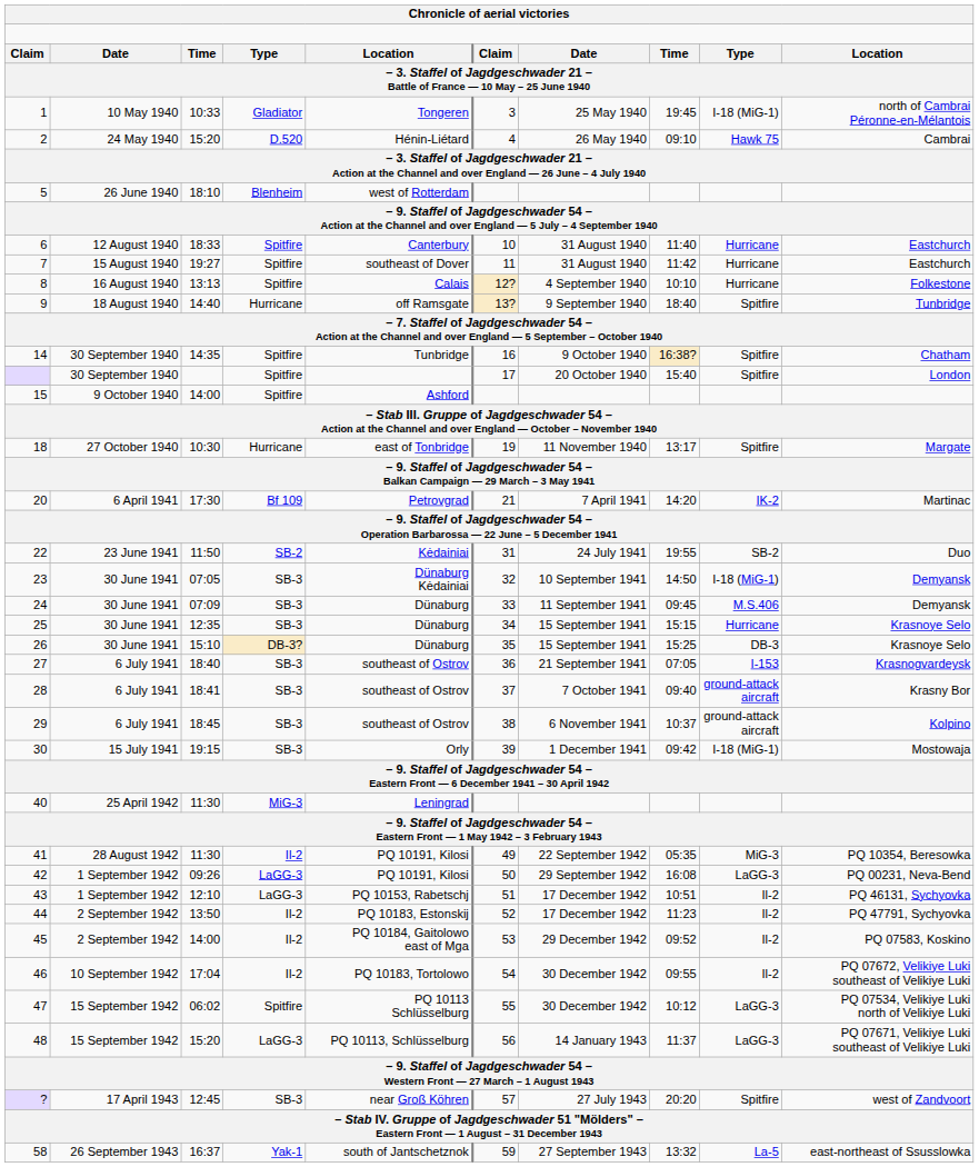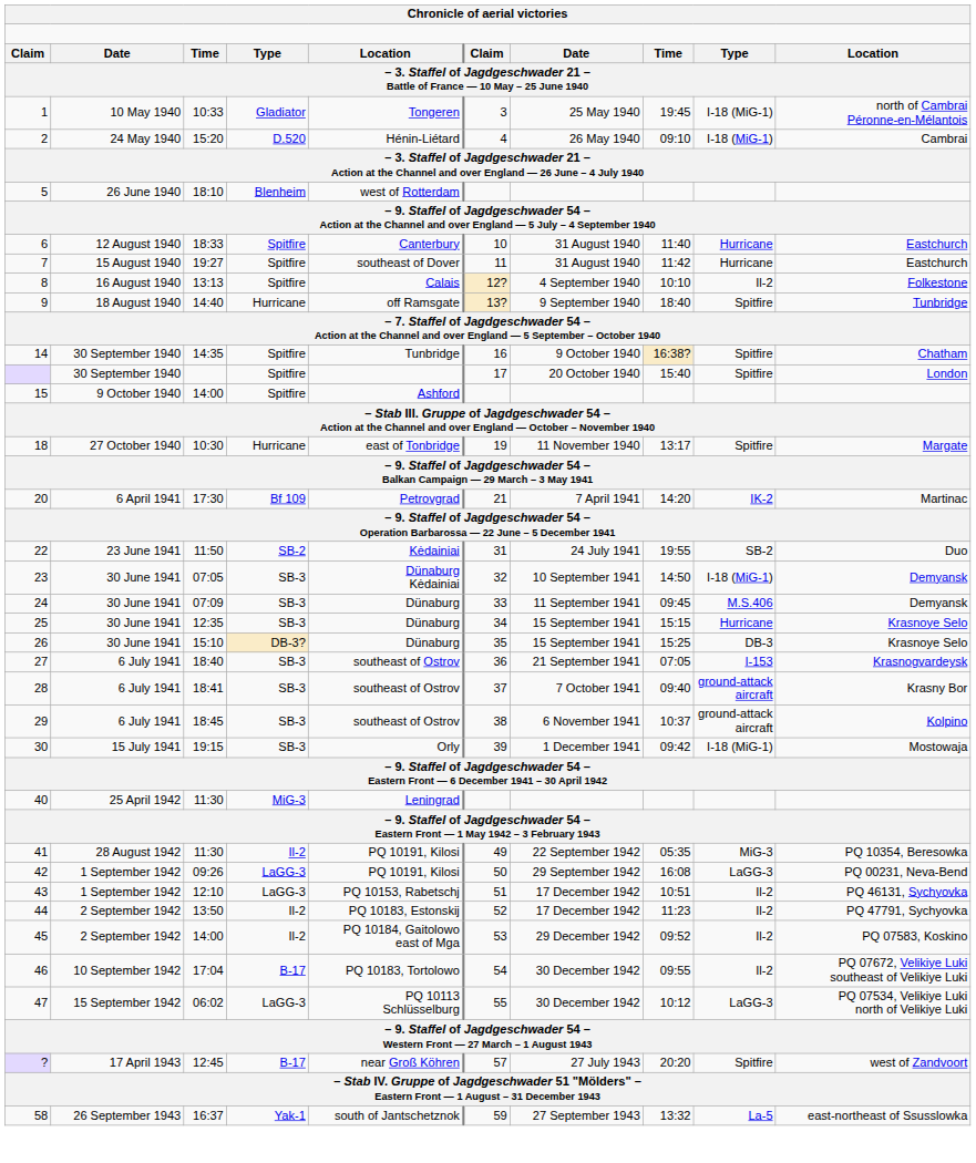2 | column 9: Hawk 75 -> I-18 (MiG-1)
8 | column 9: Hurricane -> Il-2
46 | column 4: Il-2 -> B-17
47 | column 4: Spitfire -> LaGG-3
- row: 48 | 15 September 1942 | 15:20 | LaGG-3 | PQ 10113, Schlüsselburg | 56 | 14 January 1943 | 11:37 | LaGG-3 | PQ 07671, Velikiye Luki southeast of Velikiye Luki
? | column 4: SB-3 -> B-17
